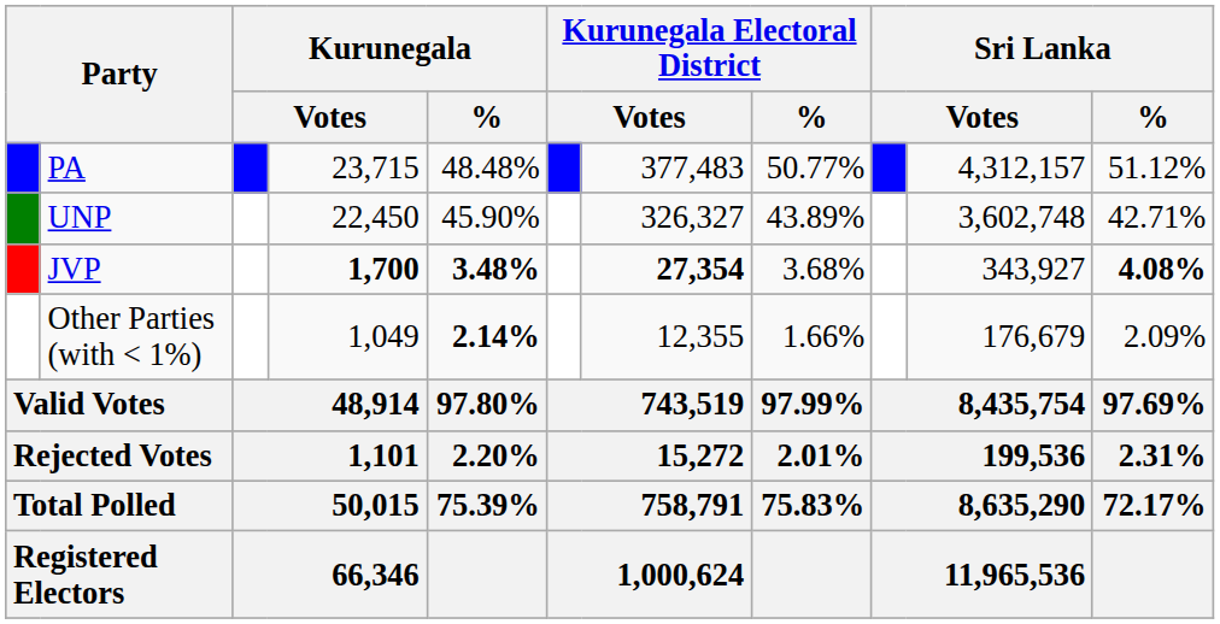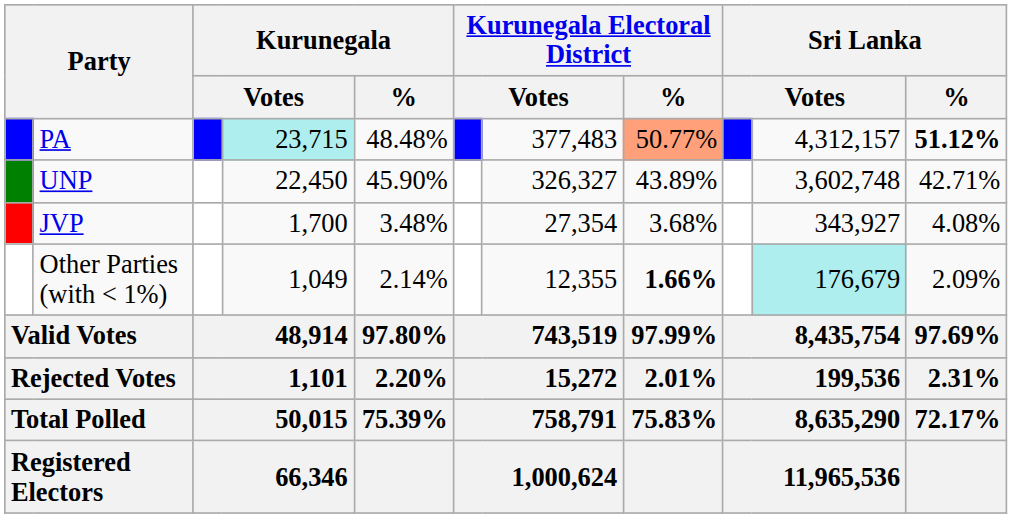PA | column 4: no background -> paleturquoise background
PA | Kurunegala Electoral District / %: no background -> lightsalmon background
PA | Sri Lanka / %: normal -> bold
JVP | column 4: bold -> normal
JVP | Kurunegala / %: bold -> normal
JVP | column 7: bold -> normal
JVP | Sri Lanka / %: bold -> normal
Other Parties (with < 1%) | Kurunegala / %: bold -> normal
Other Parties (with < 1%) | Kurunegala Electoral District / %: normal -> bold
Other Parties (with < 1%) | column 10: no background -> paleturquoise background
